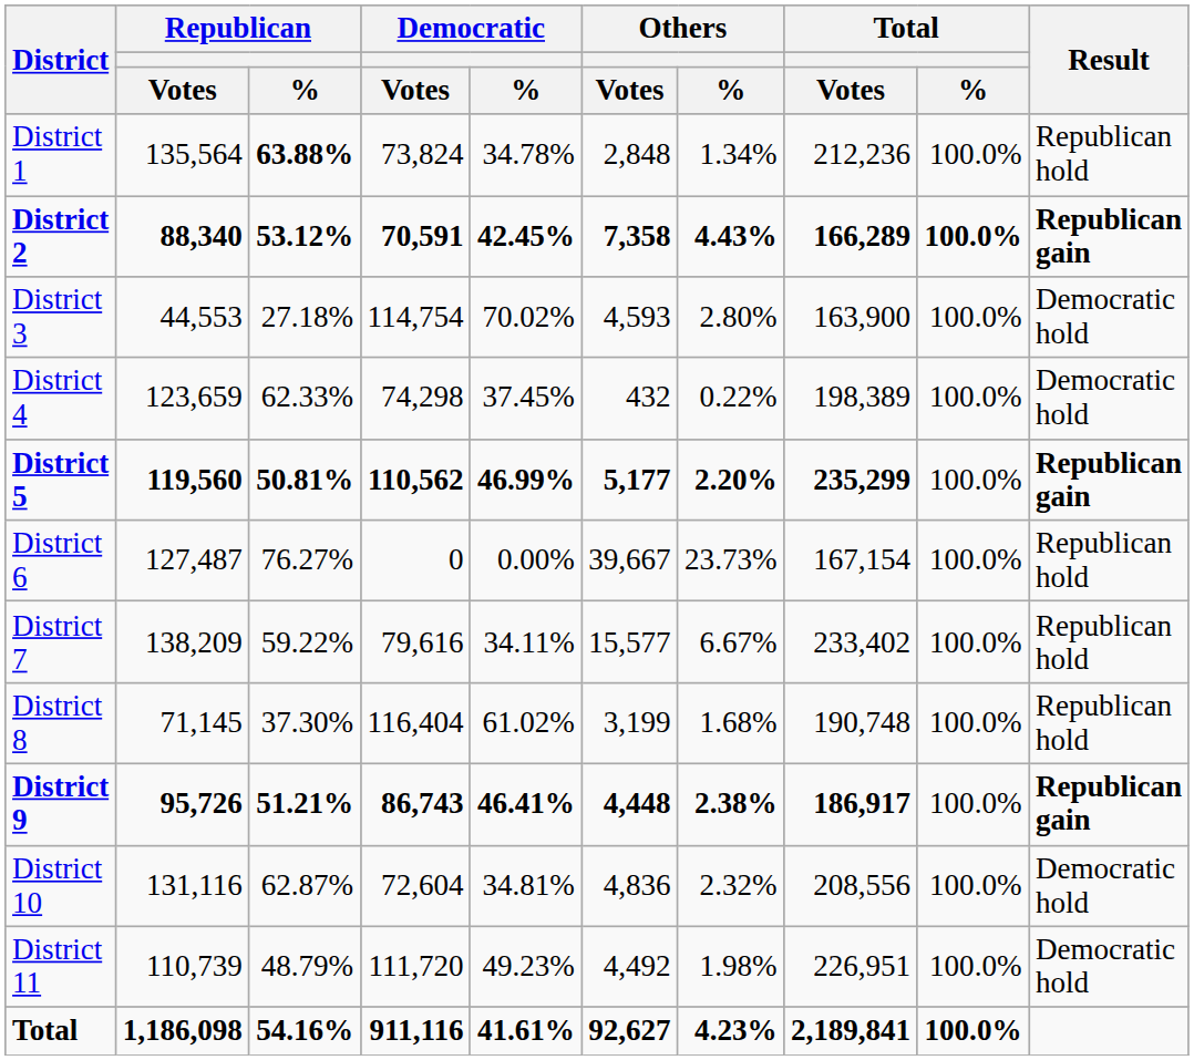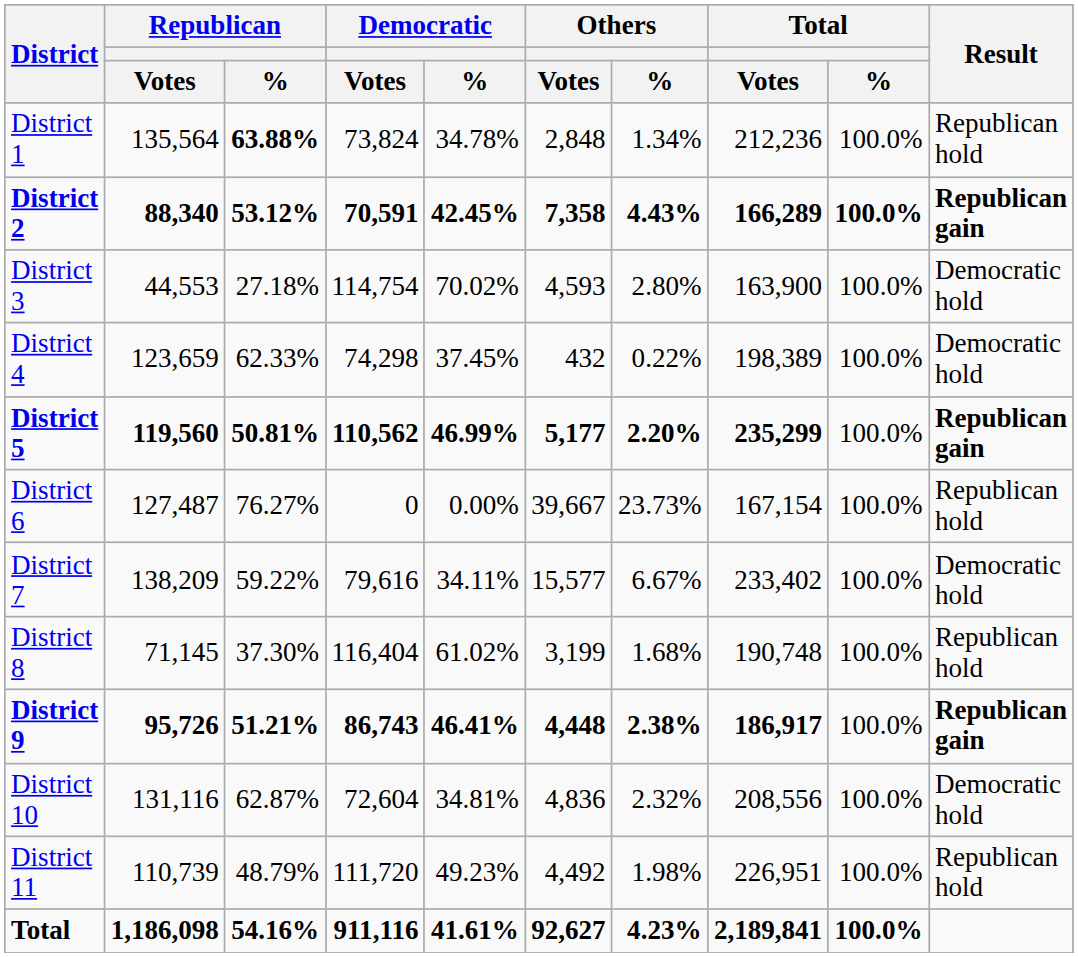District 7 | Result: Republican hold -> Democratic hold
District 11 | Result: Democratic hold -> Republican hold
